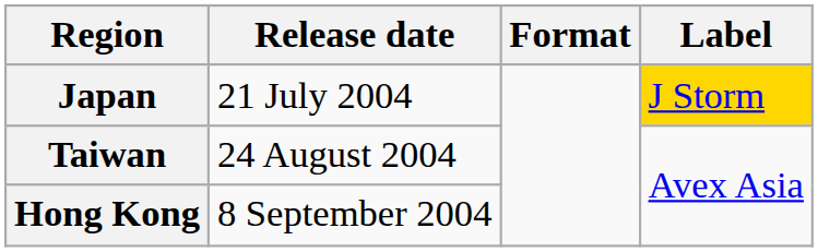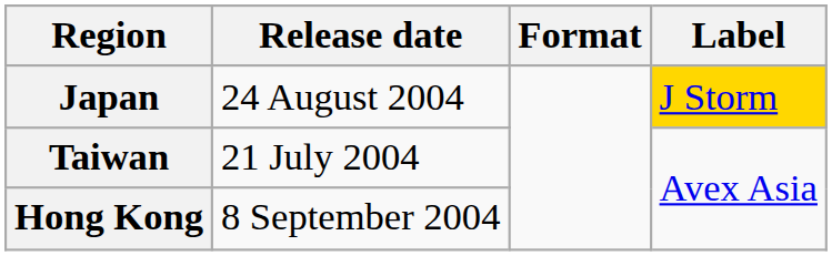Japan | Release date: 21 July 2004 -> 24 August 2004
Taiwan | Release date: 24 August 2004 -> 21 July 2004
